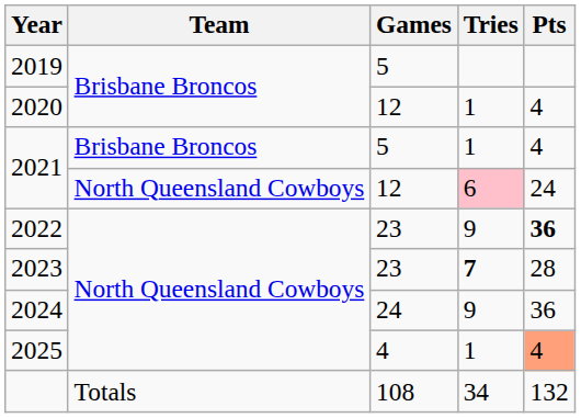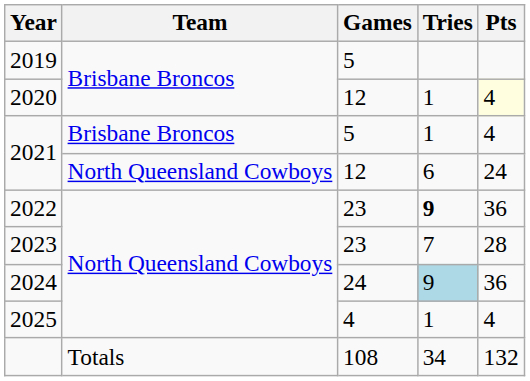2020 | Pts: no background -> lightyellow background
2021 / 12 | Tries: pink background -> no background
2022 | Tries: normal -> bold
2022 | Pts: bold -> normal
2023 | Tries: bold -> normal
2024 | Tries: no background -> lightblue background
2025 | Pts: lightsalmon background -> no background
